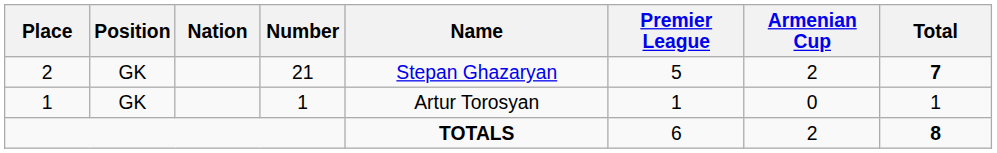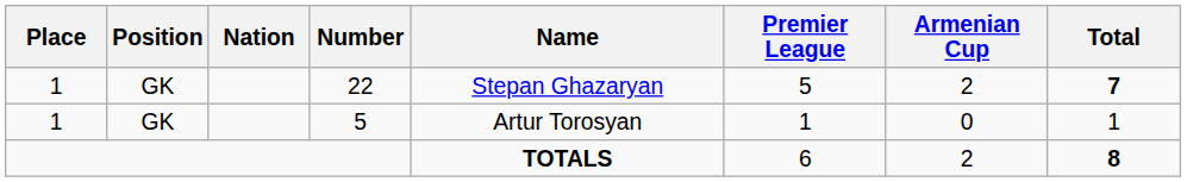row 2 | Place: 2 -> 1
row 2 | Number: 21 -> 22
row 3 | Number: 1 -> 5
